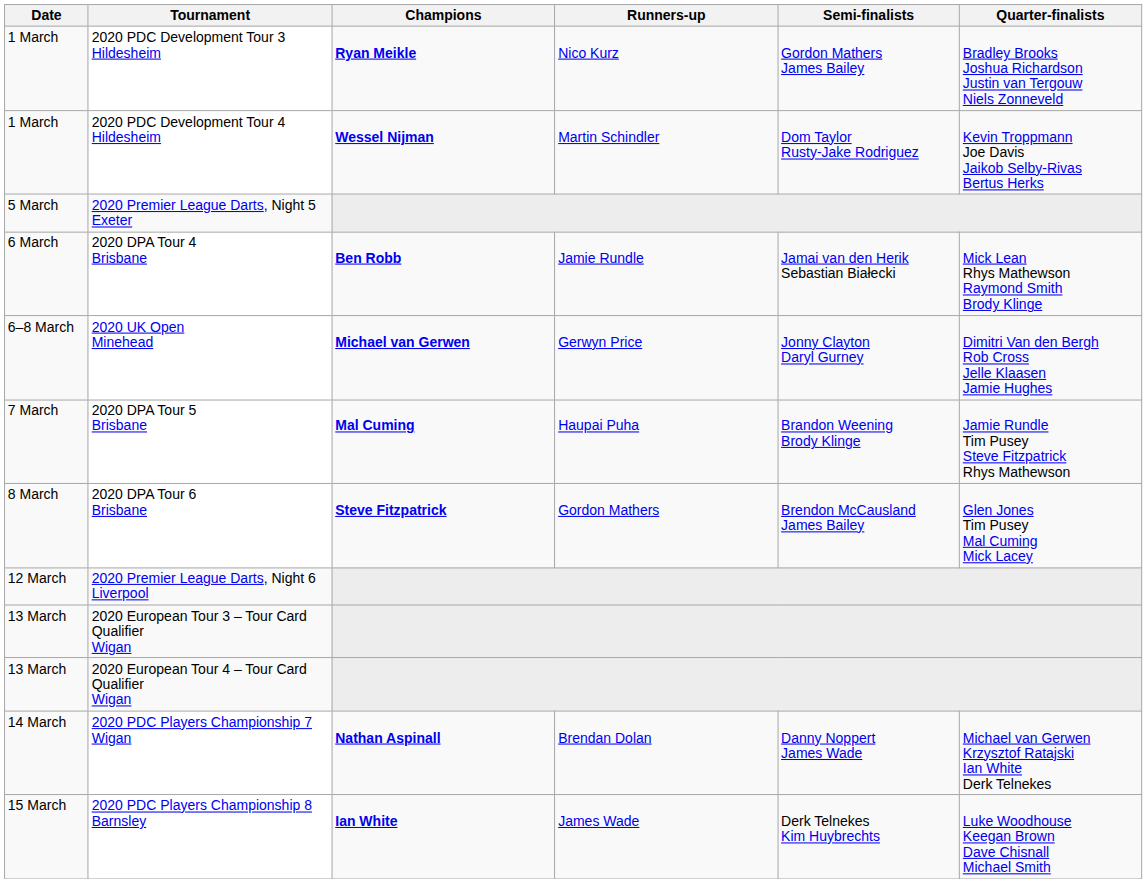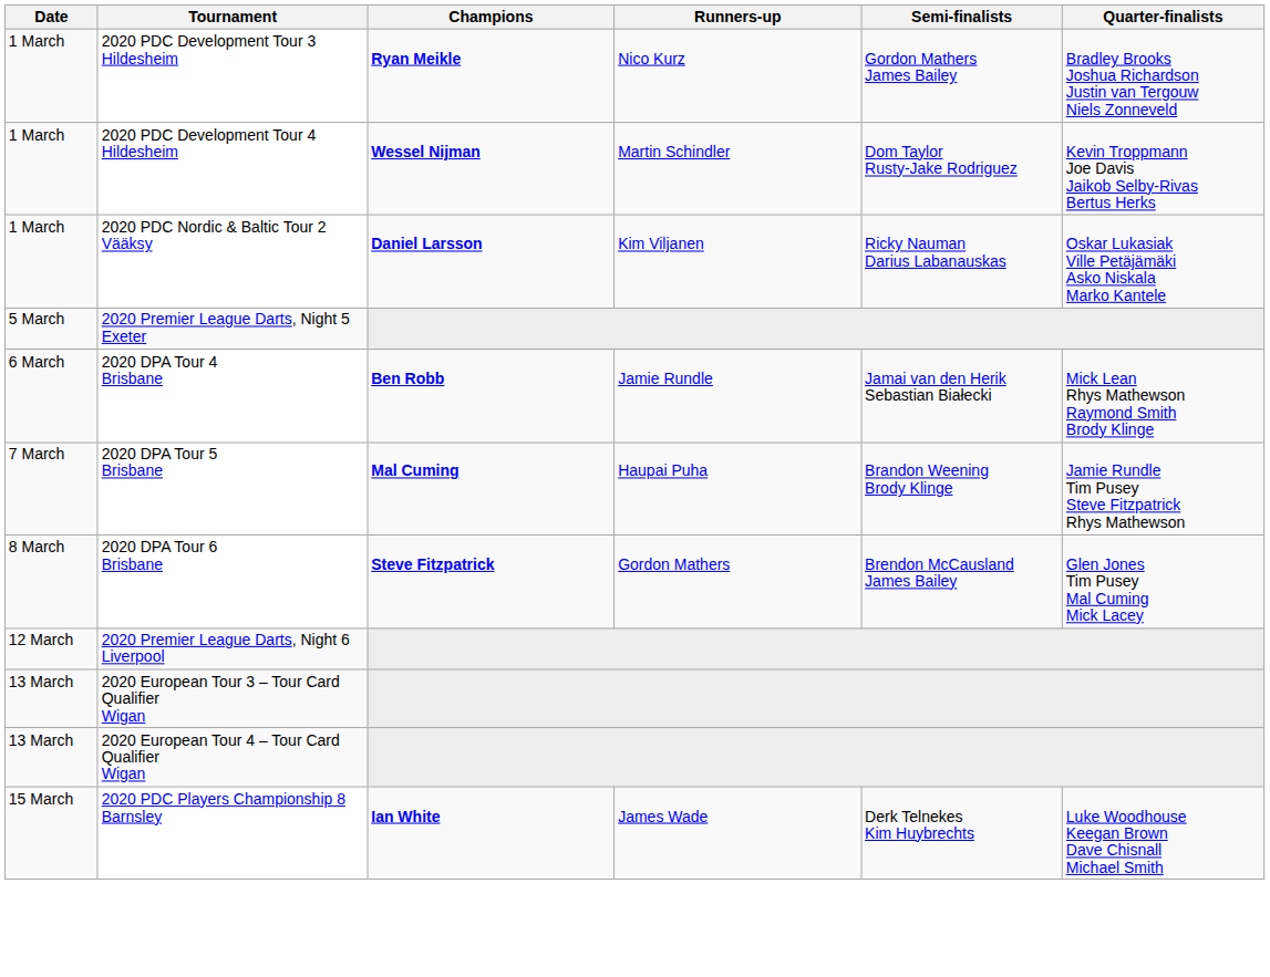+ row: 1 March | 2020 PDC Nordic & Baltic Tour 2 Vääksy | Daniel Larsson | Kim Viljanen | Ricky Nauman Darius Labanauskas | Oskar Lukasiak Ville Petäjämäki Asko Niskala Marko Kantele
- row: 6–8 March | 2020 UK Open Minehead | Michael van Gerwen | Gerwyn Price | Jonny Clayton Daryl Gurney | Dimitri Van den Bergh Rob Cross Jelle Klaasen Jamie Hughes
- row: 14 March | 2020 PDC Players Championship 7 Wigan | Nathan Aspinall | Brendan Dolan | Danny Noppert James Wade | Michael van Gerwen Krzysztof Ratajski Ian White Derk Telnekes
